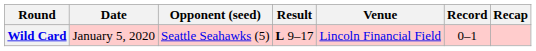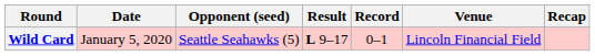columns swapped: Record <-> Venue
